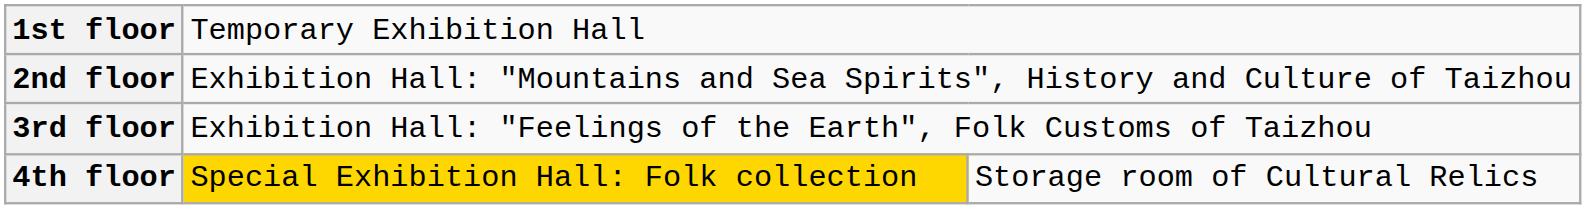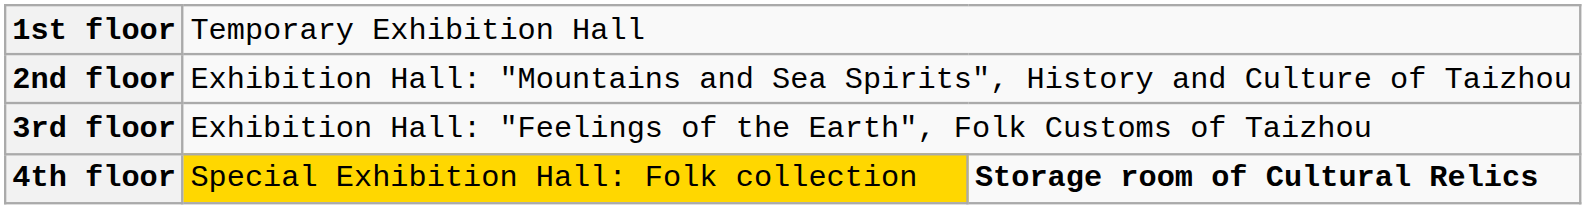4th floor | column 3: normal -> bold
